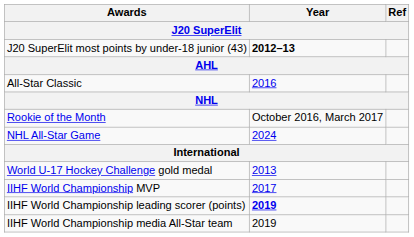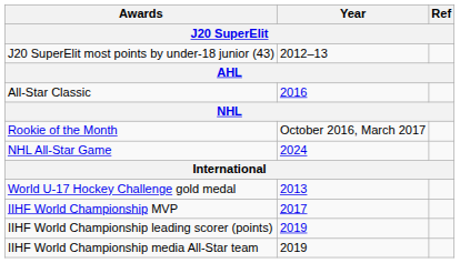J20 SuperElit most points by under-18 junior (43) | Year: bold -> normal
IIHF World Championship leading scorer (points) | Year: bold -> normal
